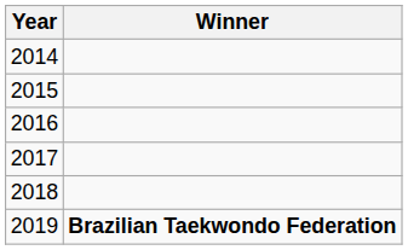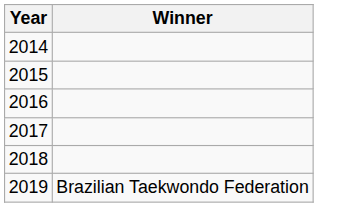2019 | Winner: bold -> normal
